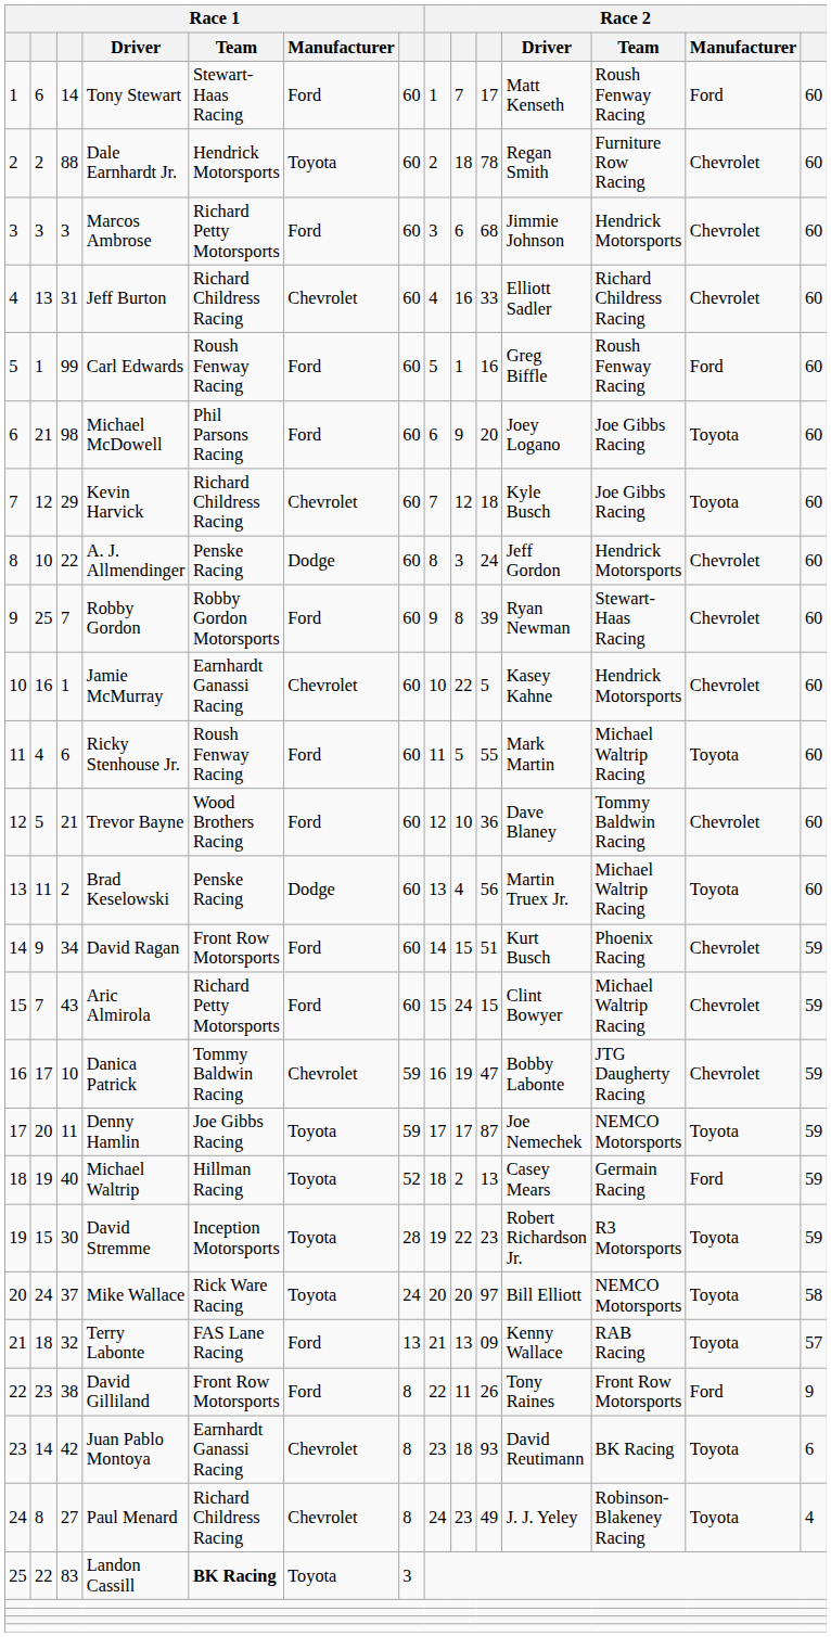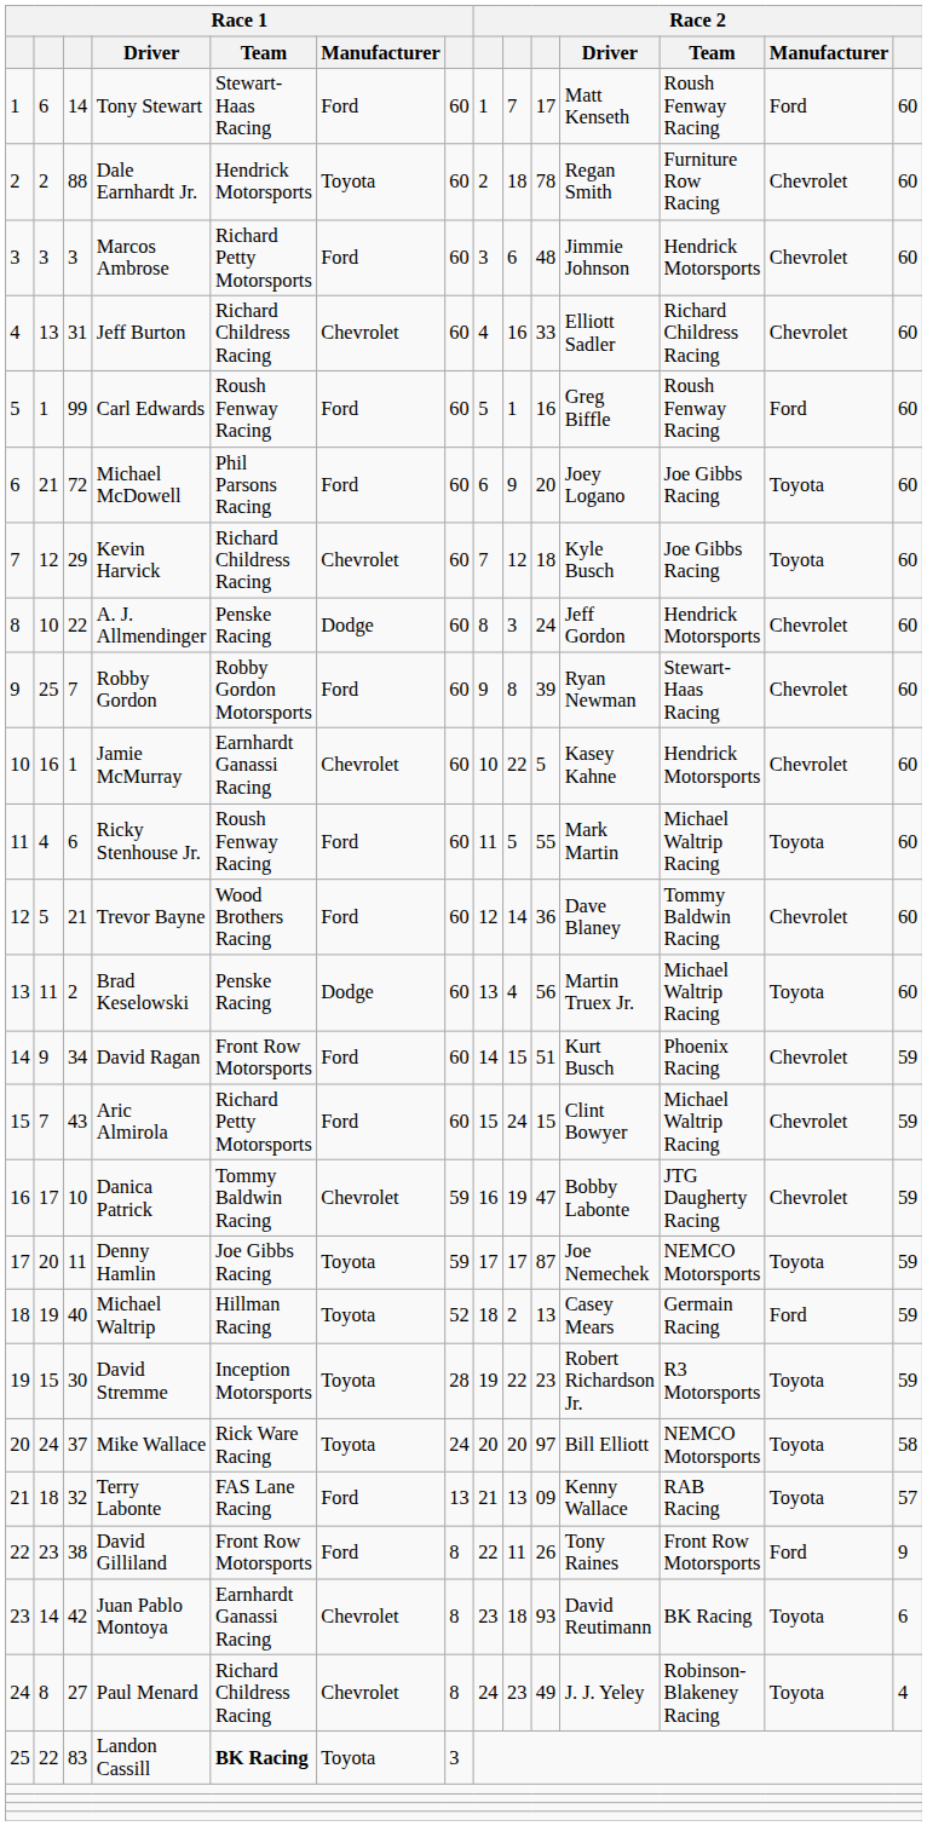row 5 | column 10: 68 -> 48
row 8 | column 3: 98 -> 72
row 14 | column 9: 10 -> 14
